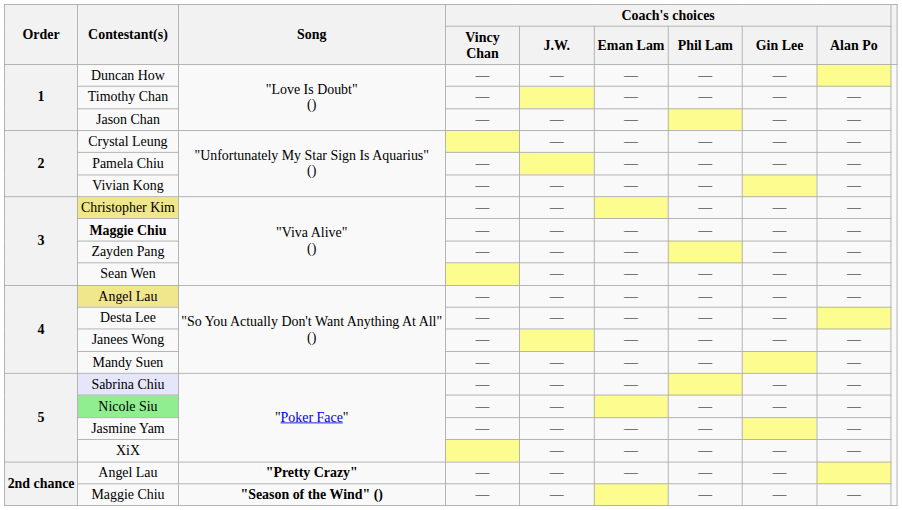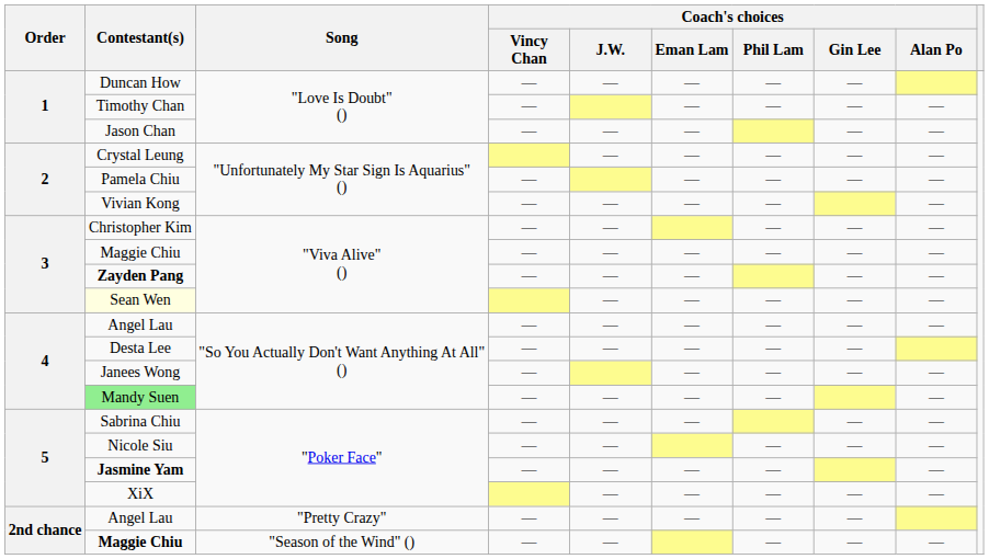Christopher Kim | Contestant(s): khaki background -> no background
Maggie Chiu / "Viva Alive" () | Contestant(s): bold -> normal
Zayden Pang | Contestant(s): normal -> bold
Sean Wen | Contestant(s): no background -> lightyellow background
Angel Lau / "So You Actually Don't Want Anything At All" () | Contestant(s): khaki background -> no background
Mandy Suen | Contestant(s): no background -> lightgreen background
Sabrina Chiu | Contestant(s): lavender background -> no background
Nicole Siu | Contestant(s): lightgreen background -> no background
Jasmine Yam | Contestant(s): normal -> bold
Angel Lau / "Pretty Crazy" | Song: bold -> normal
Maggie Chiu / "Season of the Wind" () | Contestant(s): normal -> bold
Maggie Chiu / "Season of the Wind" () | Song: bold -> normal
